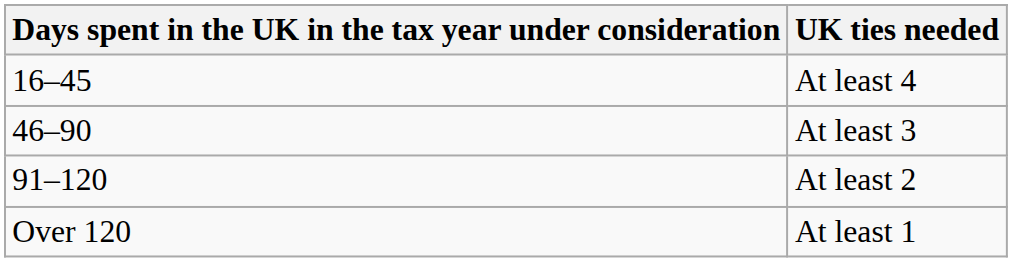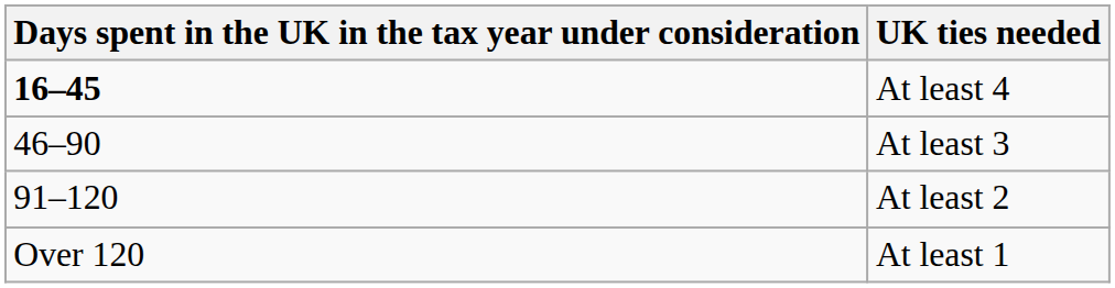At least 4 | Days spent in the UK in the tax year under consideration: normal -> bold
